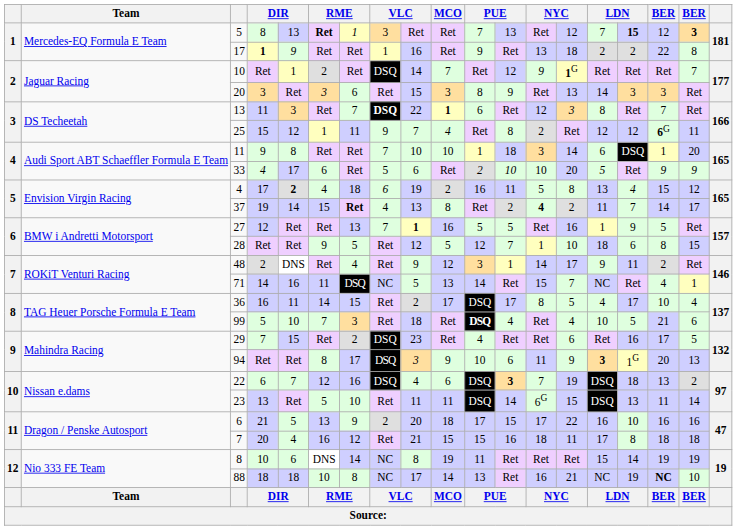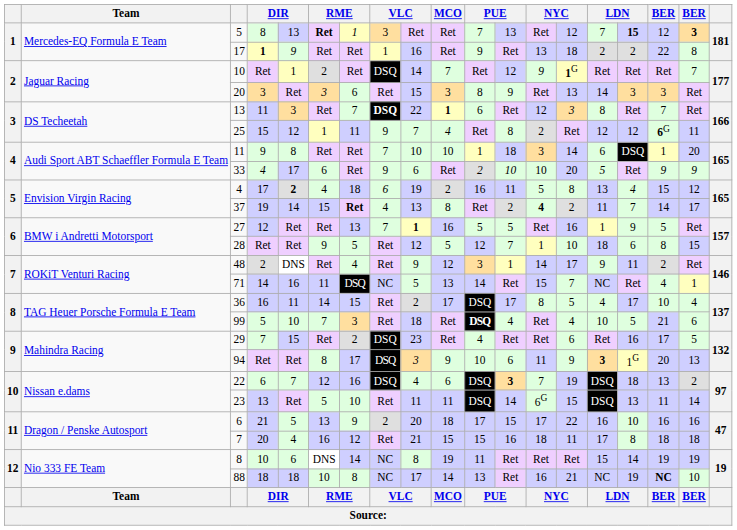33 | column 8: 5 -> 9
